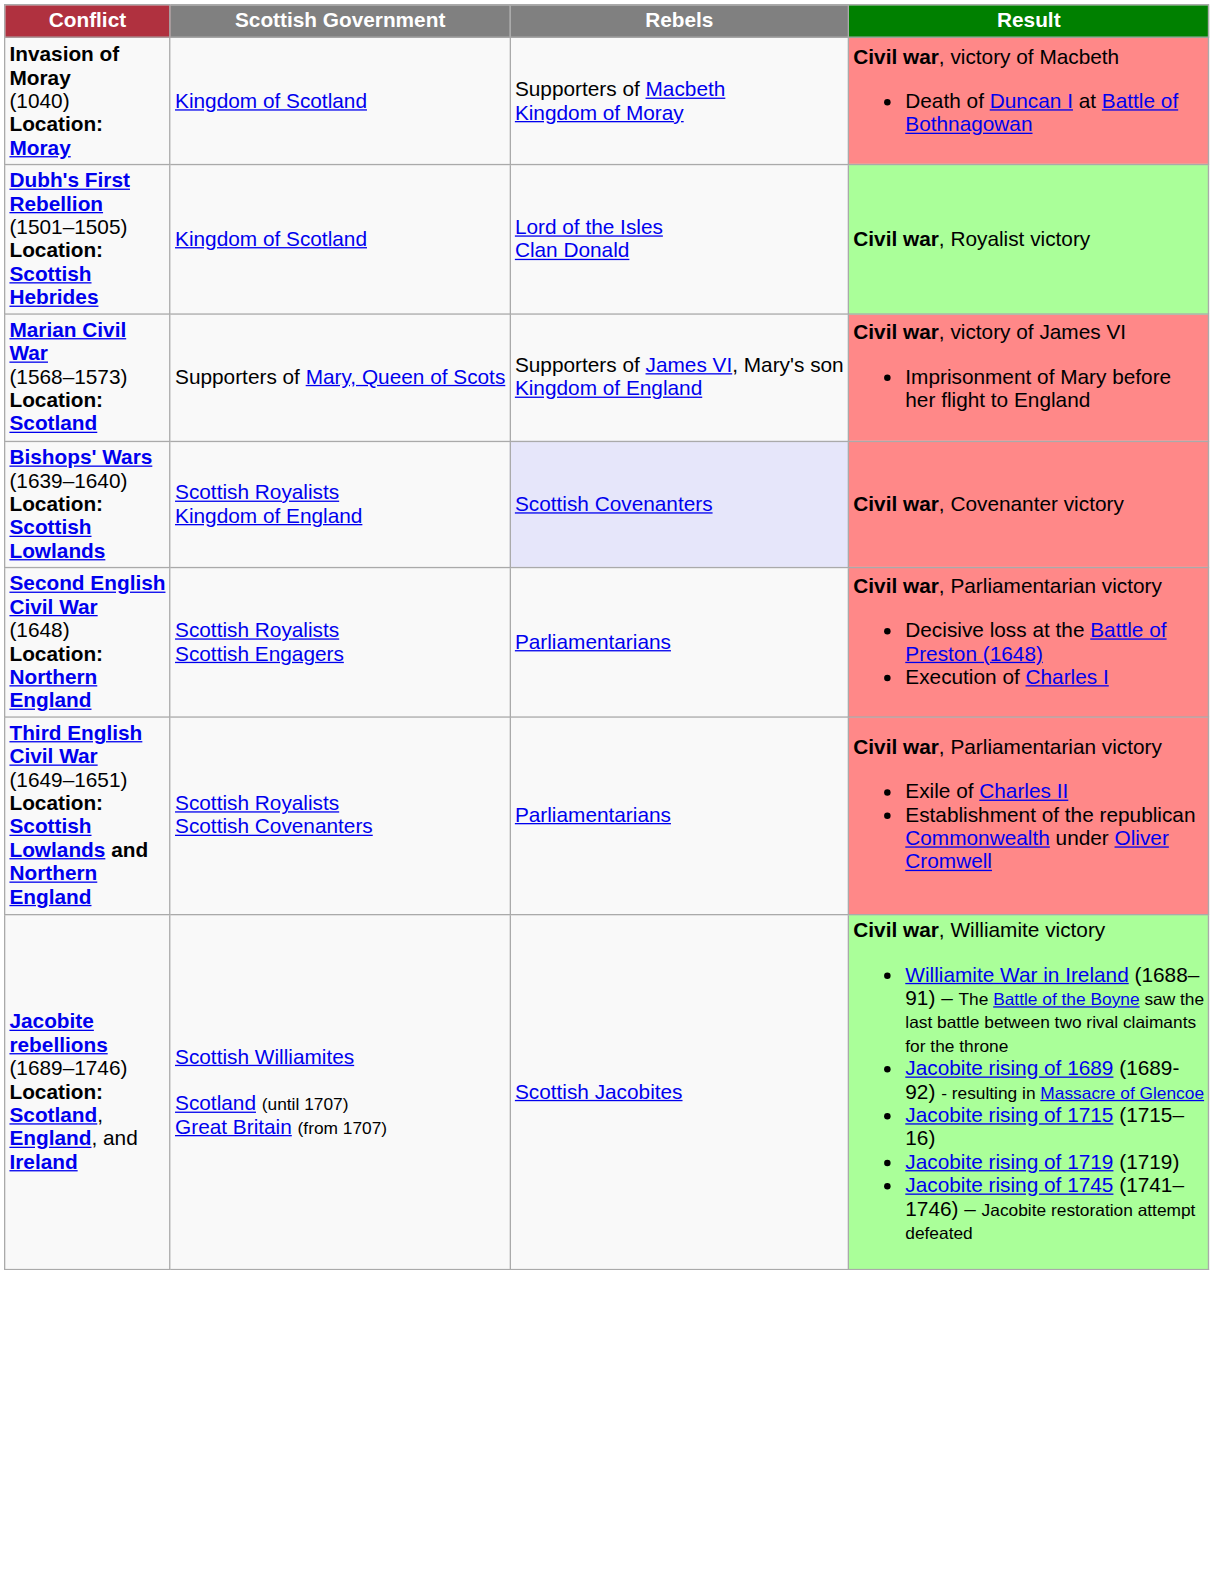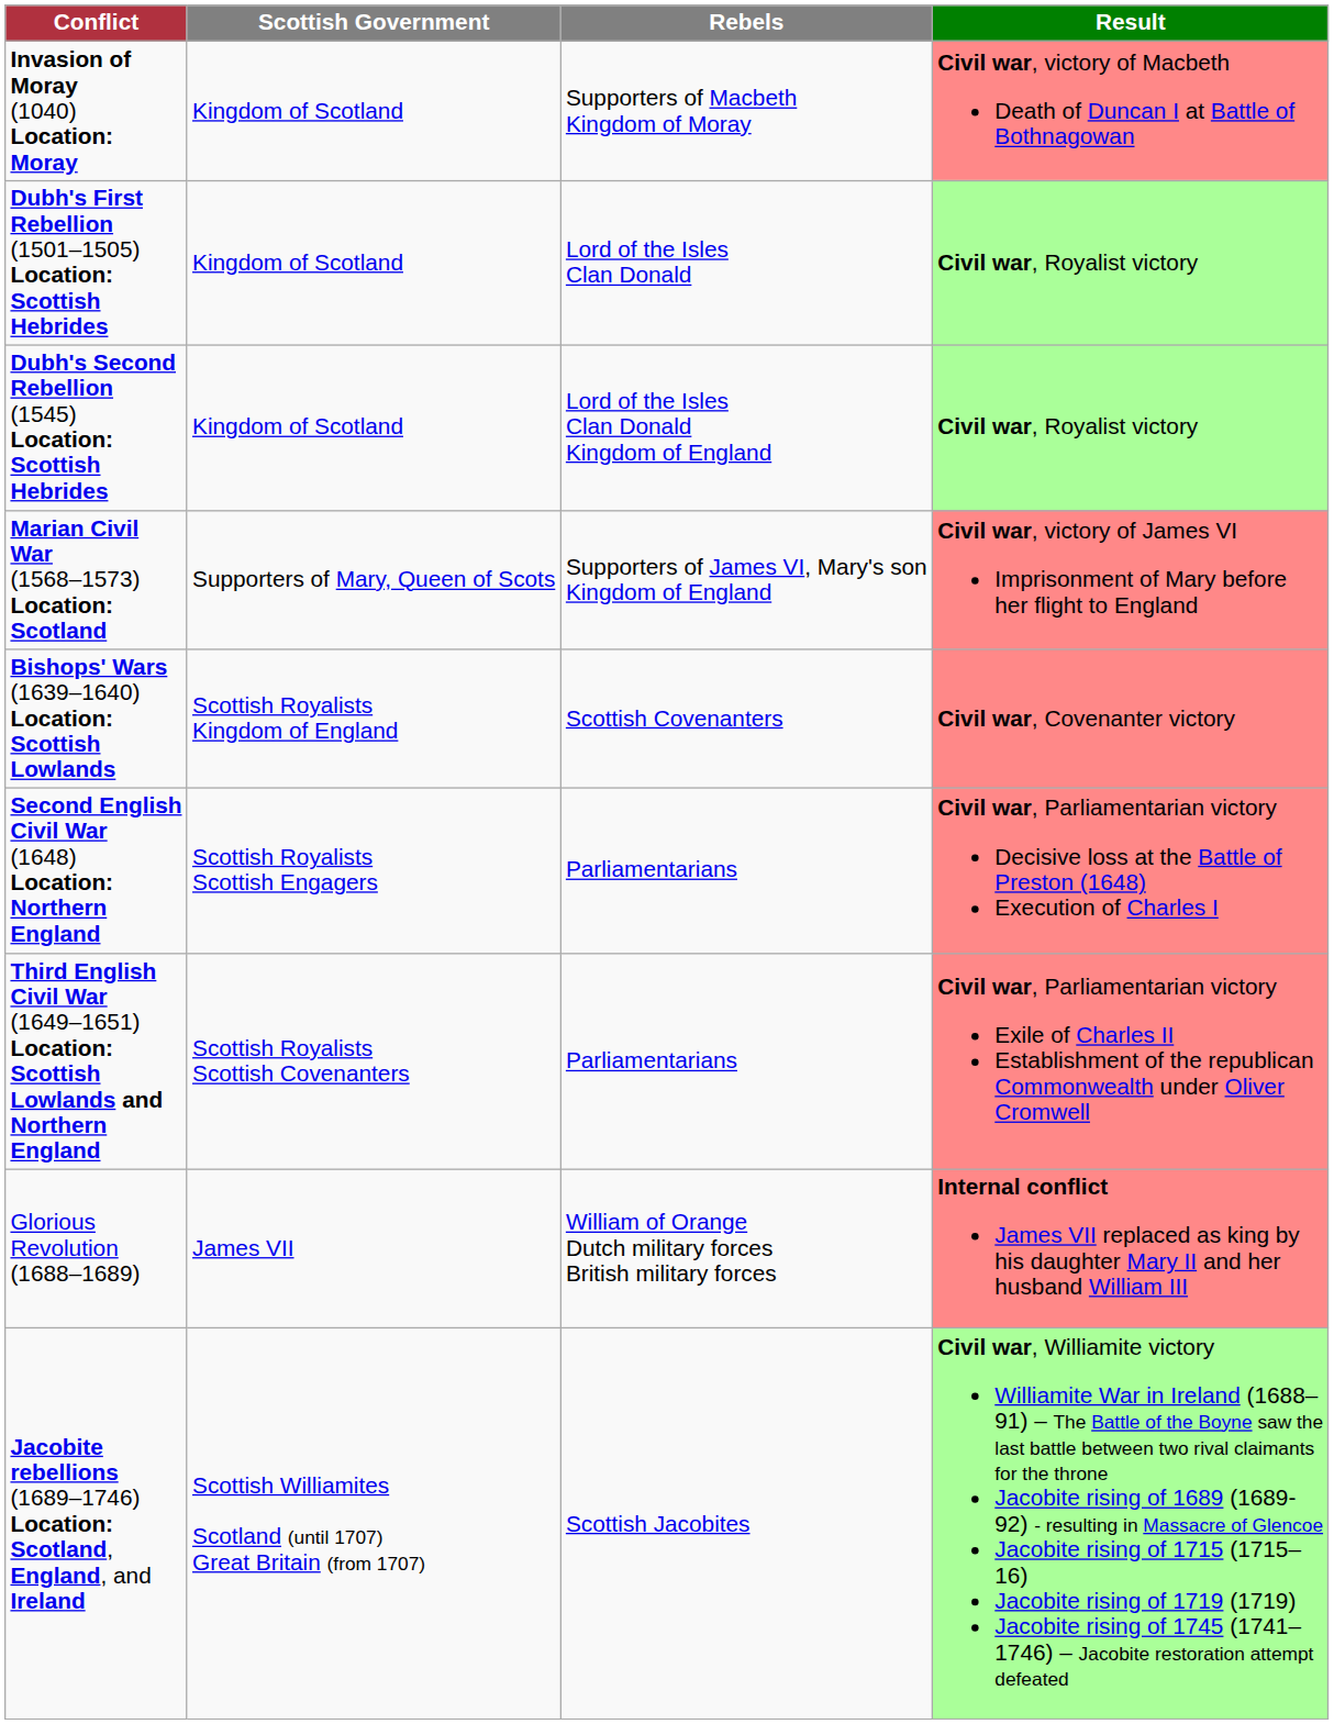+ row: Dubh's Second Rebellion (1545) Location: Scottish Hebrides | Kingdom of Scotland | Lord of the Isles Clan Donald Kingdom of England | Civil war, Royalist victory
Bishops' Wars (1639–1640) Location: Scottish Lowlands | Rebels: lavender background -> no background
+ row: Glorious Revolution (1688–1689) | James VII | William of Orange Dutch military forces British military forces | Internal conflict James VII replaced as king by his daughter Mary II and her husband William III
